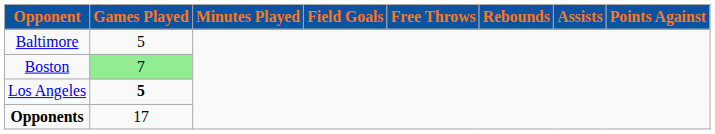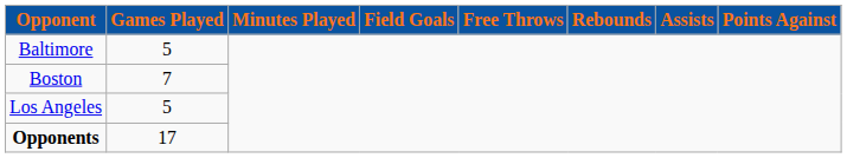Boston | Games Played: lightgreen background -> no background
Los Angeles | Games Played: bold -> normal
